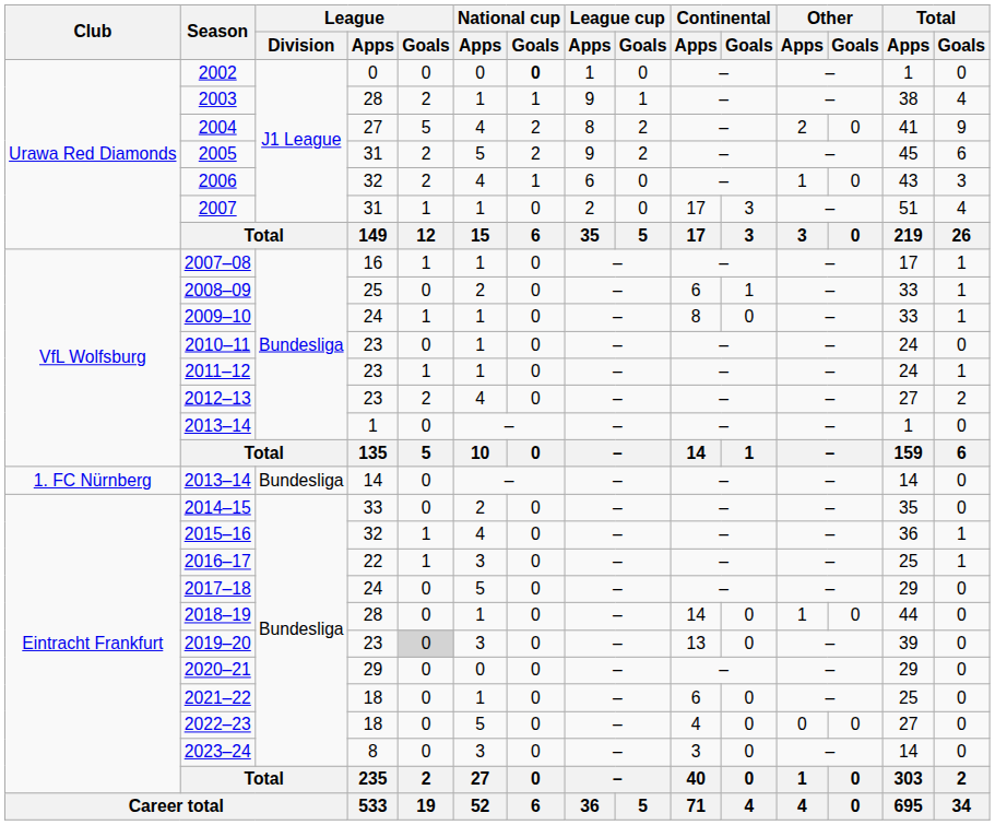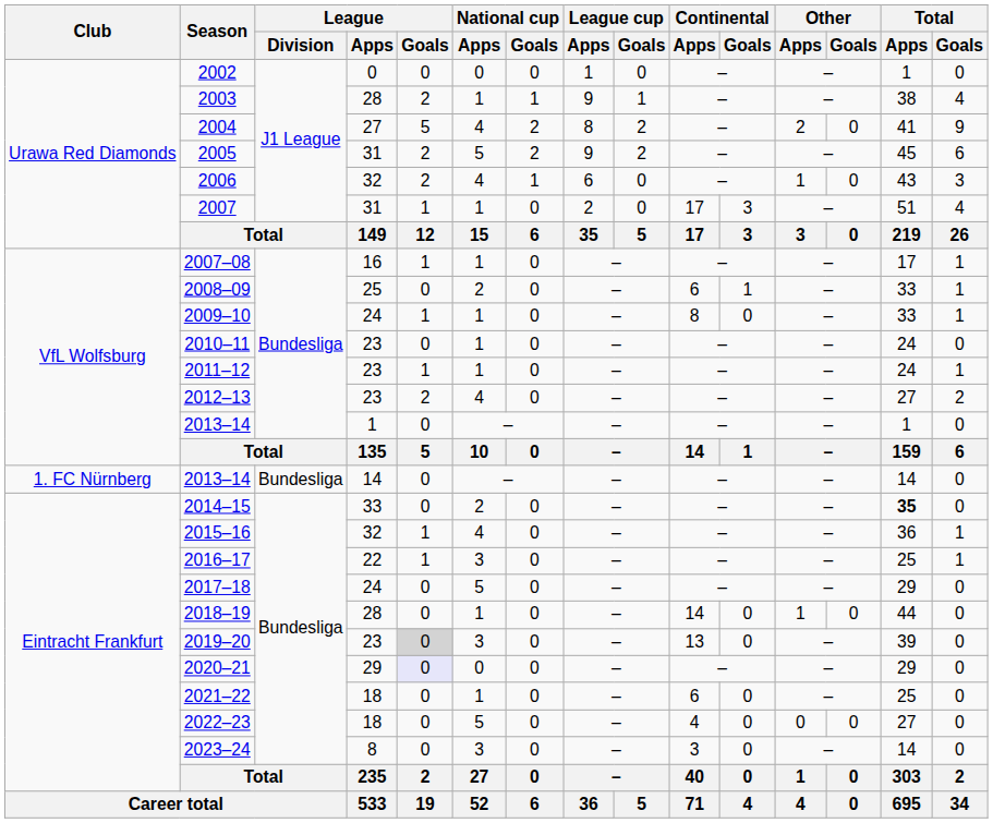2002 | National cup / Goals: bold -> normal
2014–15 | Total / Apps: normal -> bold
2020–21 | League / Goals: no background -> lavender background
